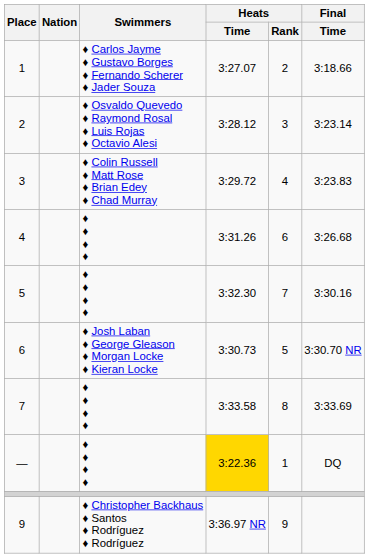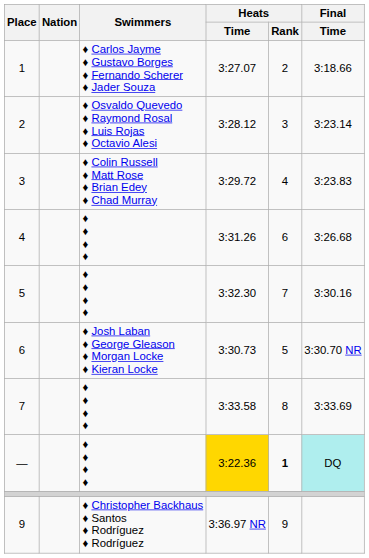— | Heats / Rank: normal -> bold
— | Final / Time: no background -> paleturquoise background
